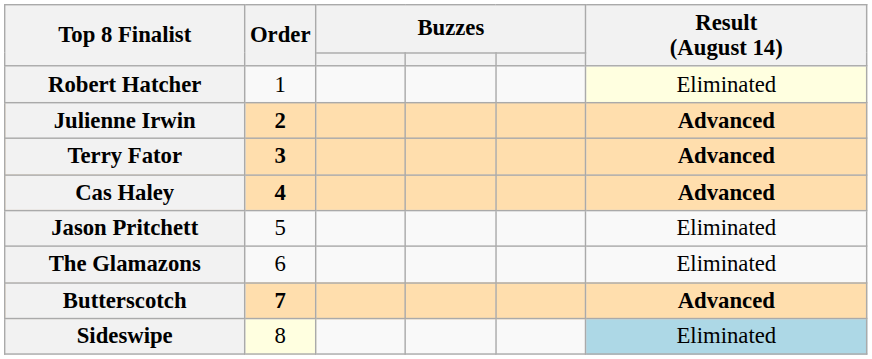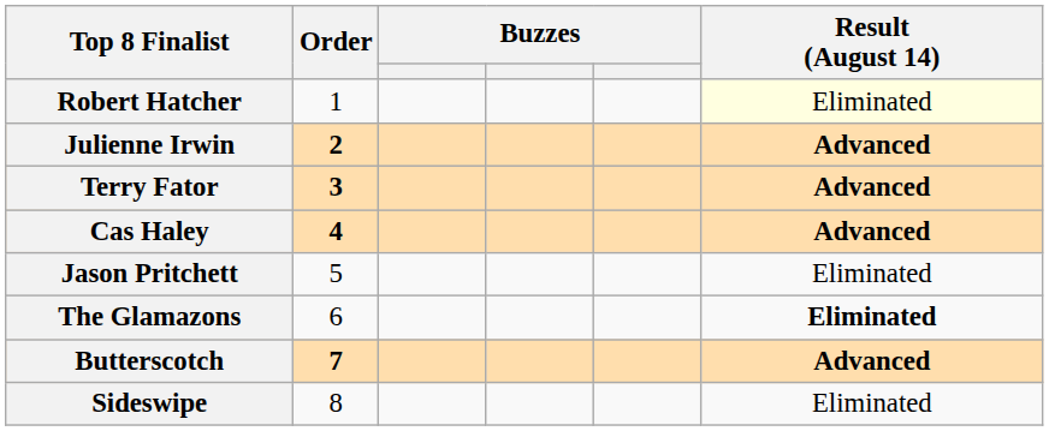The Glamazons | Result (August 14): normal -> bold
Sideswipe | Order: lightyellow background -> no background
Sideswipe | Result (August 14): lightblue background -> no background
